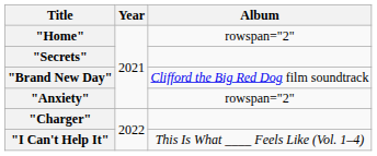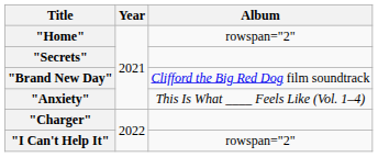"Anxiety" | Album: rowspan="2" -> This Is What ____ Feels Like (Vol. 1–4)
"I Can't Help It" | Album: This Is What ____ Feels Like (Vol. 1–4) -> rowspan="2"
